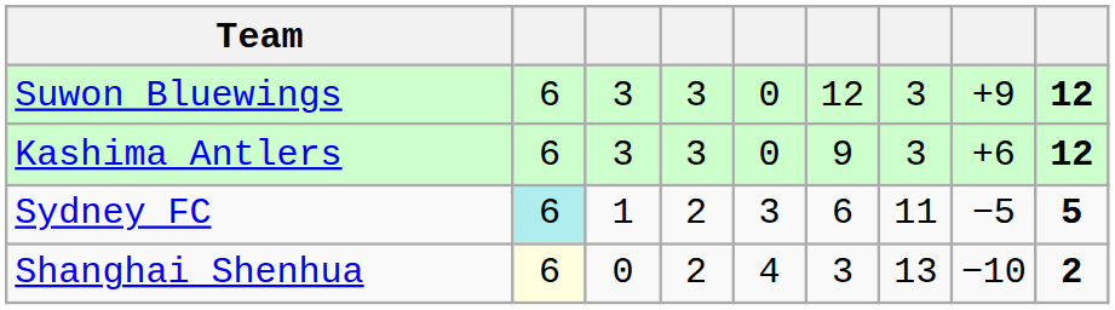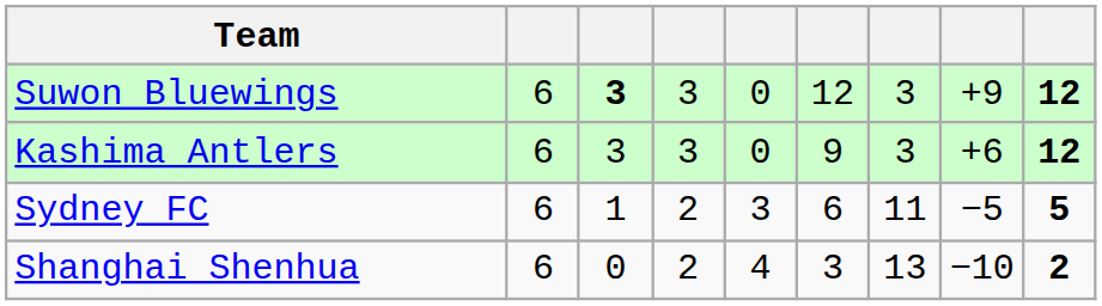Suwon Bluewings | column 3: normal -> bold
Sydney FC | column 2: paleturquoise background -> no background
Shanghai Shenhua | column 2: lightyellow background -> no background
